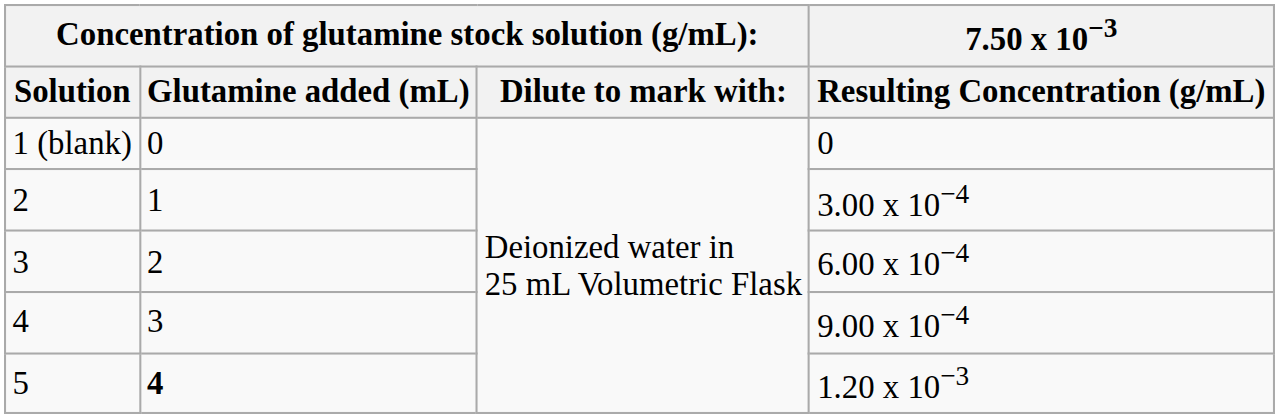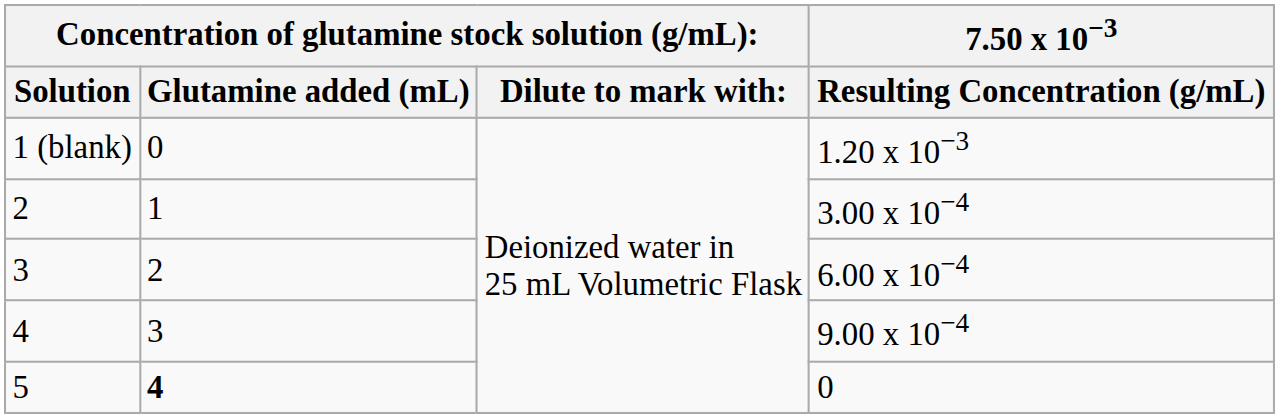1 (blank) | 7.50 x 10−3 / Resulting Concentration (g/mL): 0 -> 1.20 x 10−3
5 | 7.50 x 10−3 / Resulting Concentration (g/mL): 1.20 x 10−3 -> 0
